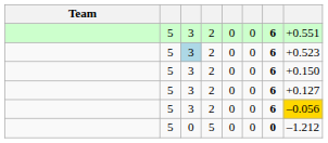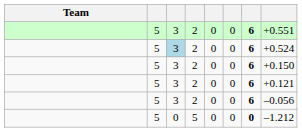row 3 | column 8: +0.523 -> +0.524
row 5 | column 8: +0.127 -> +0.121
row 6 | column 8: gold background -> no background
